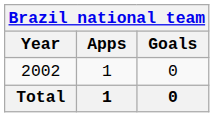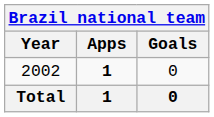2002 | Apps: normal -> bold
